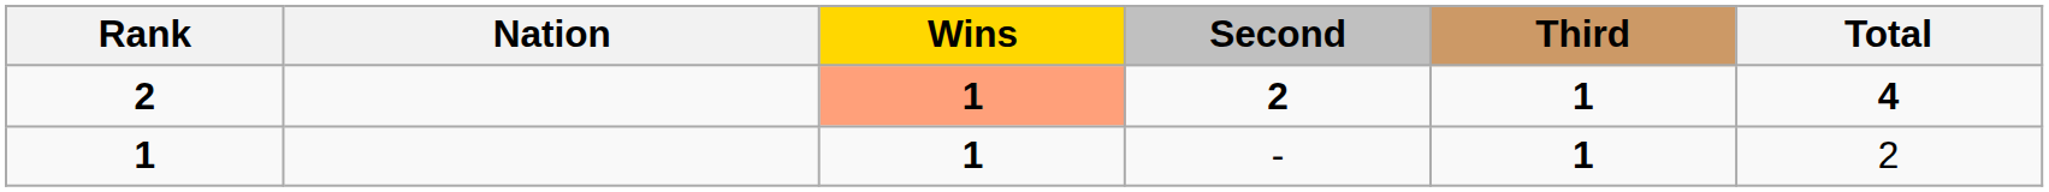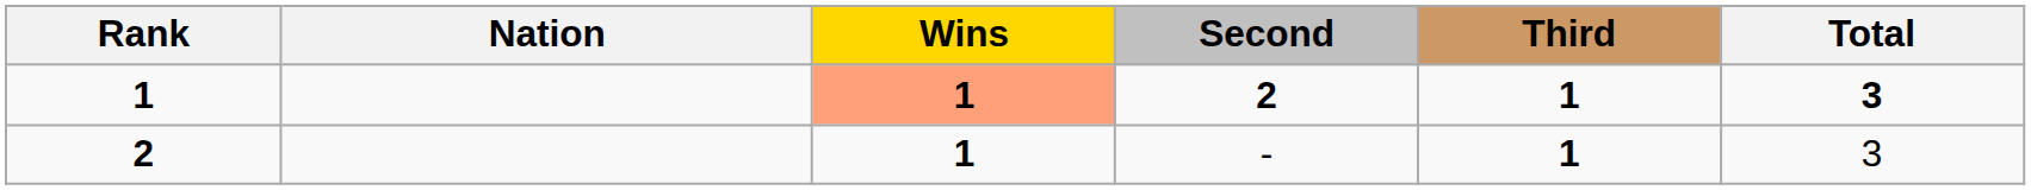row 2 | Rank: 2 -> 1
row 2 | Total: 4 -> 3
row 3 | Rank: 1 -> 2
row 3 | Total: 2 -> 3
